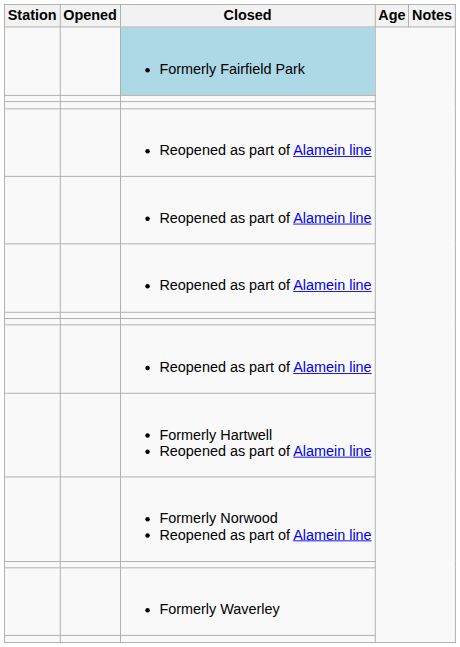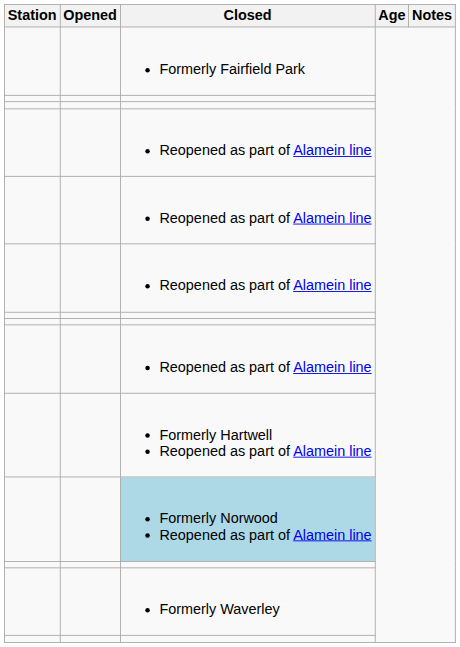Formerly Fairfield Park | Closed: lightblue background -> no background
Formerly Norwood Reopened as part of Alamein line | Closed: no background -> lightblue background
